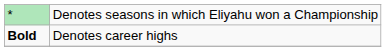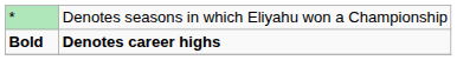row 2 | column 2: normal -> bold
